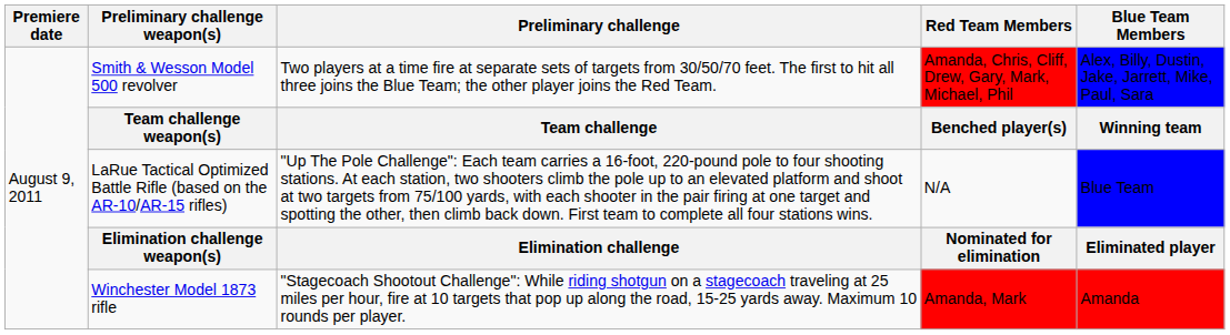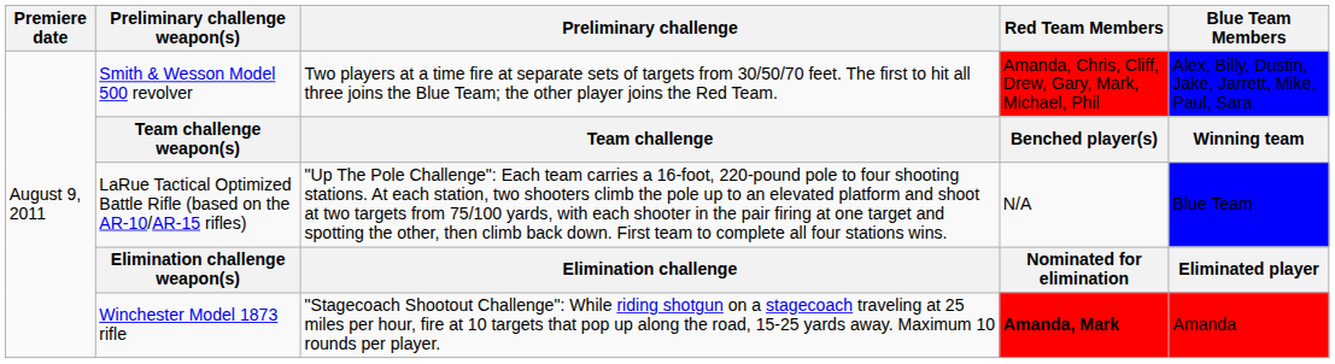Winchester Model 1873 rifle | Red Team Members: normal -> bold
